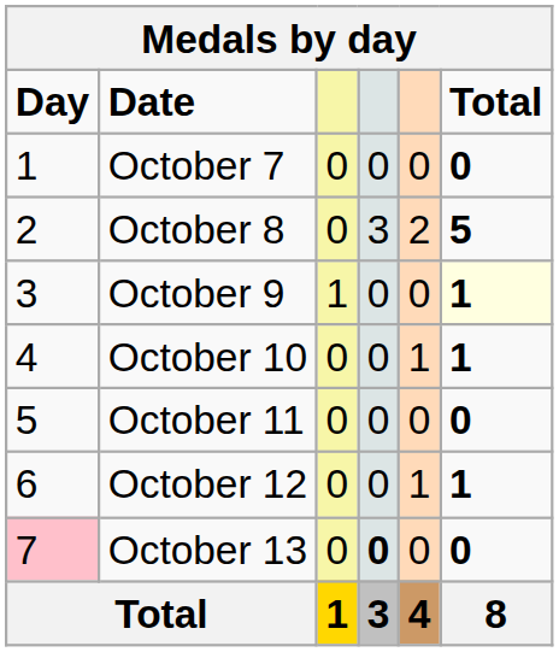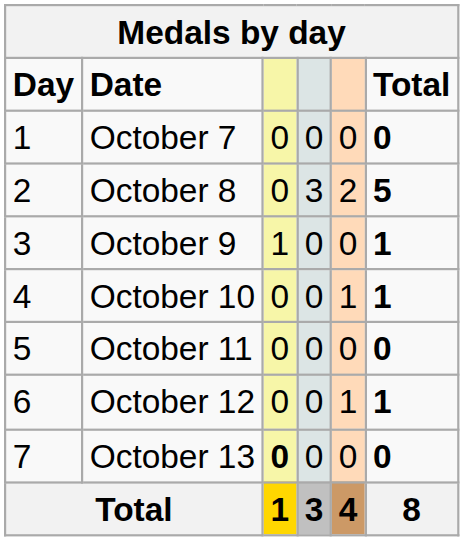October 9 | Total: lightyellow background -> no background
October 13 | Day: pink background -> no background
October 13 | column 3: normal -> bold
October 13 | column 4: bold -> normal
